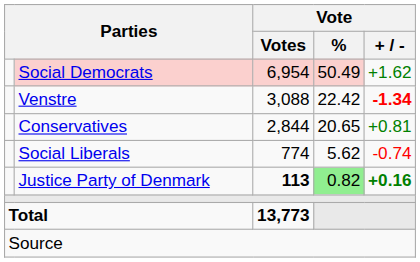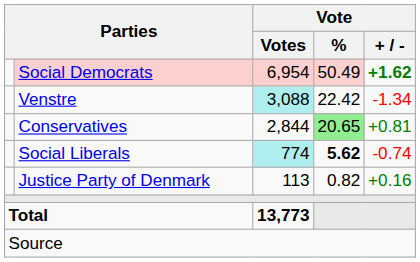Social Democrats | Vote / + / -: normal -> bold
Venstre | Vote / Votes: no background -> paleturquoise background
Venstre | Vote / + / -: bold -> normal
Conservatives | Vote / %: no background -> lightgreen background
Social Liberals | Vote / Votes: no background -> paleturquoise background
Social Liberals | Vote / %: normal -> bold
Justice Party of Denmark | Vote / Votes: bold -> normal
Justice Party of Denmark | Vote / %: lightgreen background -> no background
Justice Party of Denmark | Vote / + / -: bold -> normal
